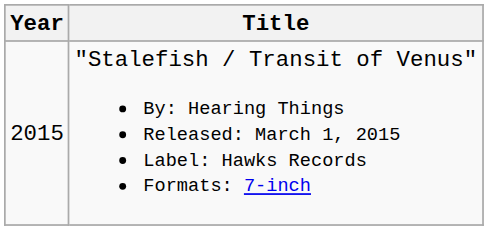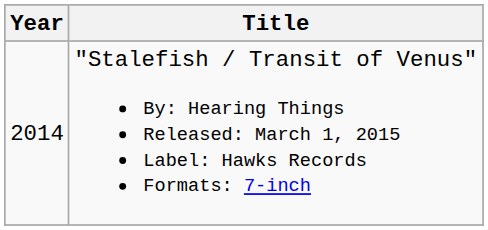row 2 | Year: 2015 -> 2014
